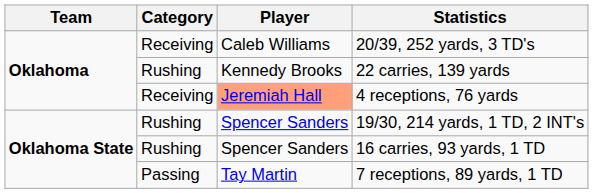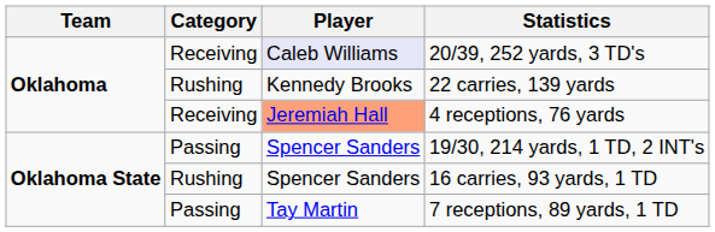20/39, 252 yards, 3 TD's | Player: no background -> lavender background
19/30, 214 yards, 1 TD, 2 INT's | Category: Rushing -> Passing
